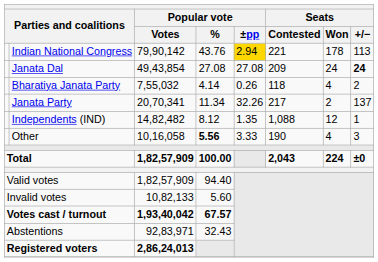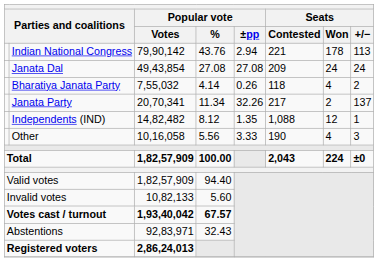Indian National Congress | Popular vote / ±pp: gold background -> no background
Janata Dal | Seats / +/−: bold -> normal
Other | Popular vote / %: bold -> normal
